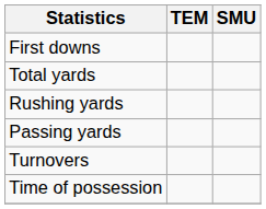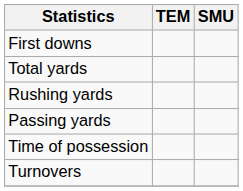rows swapped: Turnovers <-> Time of possession
